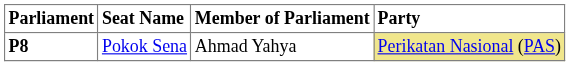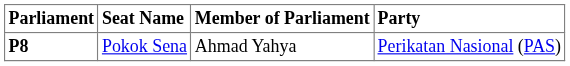P8 | Party: khaki background -> no background
